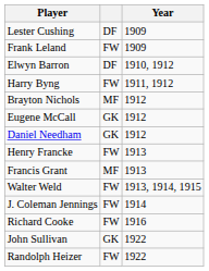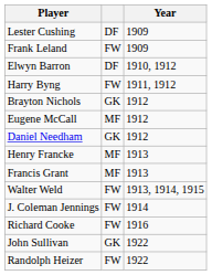Brayton Nichols | column 2: MF -> GK
Eugene McCall | column 2: GK -> MF
Henry Francke | column 2: FW -> MF
